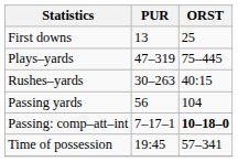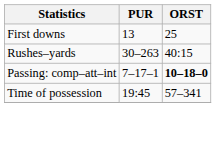- row: Plays–yards | 47–319 | 75–445
- row: Passing yards | 56 | 104
